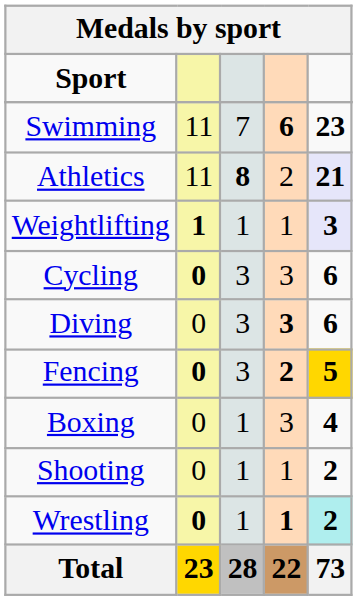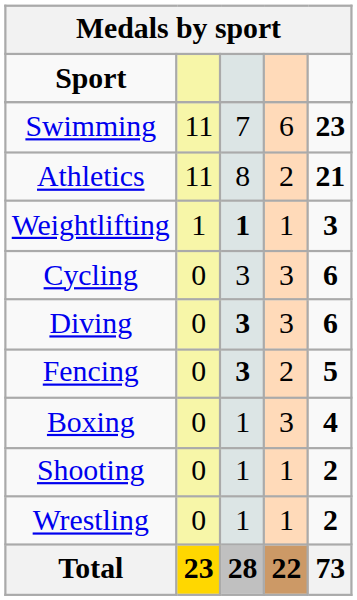Swimming | column 4: bold -> normal
Athletics | column 3: bold -> normal
Athletics | column 5: lavender background -> no background
Weightlifting | column 2: bold -> normal
Weightlifting | column 3: normal -> bold
Weightlifting | column 5: lavender background -> no background
Cycling | column 2: bold -> normal
Diving | column 3: normal -> bold
Diving | column 4: bold -> normal
Fencing | column 2: bold -> normal
Fencing | column 3: normal -> bold
Fencing | column 4: bold -> normal
Fencing | column 5: gold background -> no background
Wrestling | column 2: bold -> normal
Wrestling | column 4: bold -> normal
Wrestling | column 5: paleturquoise background -> no background
